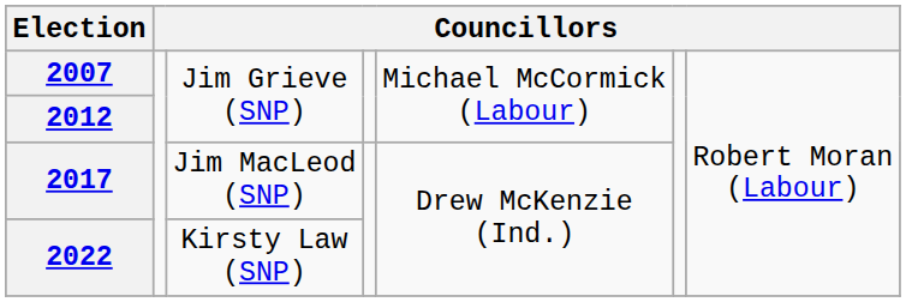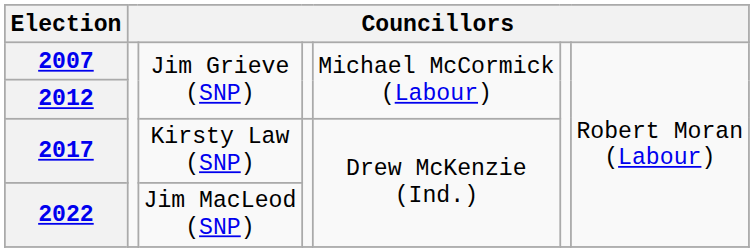2017 | column 3: Jim MacLeod (SNP) -> Kirsty Law (SNP)
2022 | column 3: Kirsty Law (SNP) -> Jim MacLeod (SNP)
